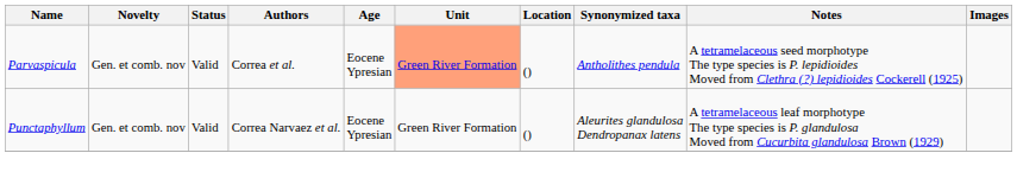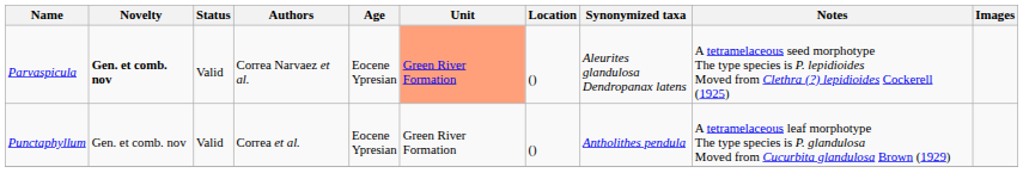Parvaspicula | Novelty: normal -> bold
Parvaspicula | Authors: Correa et al. -> Correa Narvaez et al.
Parvaspicula | Synonymized taxa: Antholithes pendula -> Aleurites glandulosa Dendropanax latens
Punctaphyllum | Authors: Correa Narvaez et al. -> Correa et al.
Punctaphyllum | Synonymized taxa: Aleurites glandulosa Dendropanax latens -> Antholithes pendula
